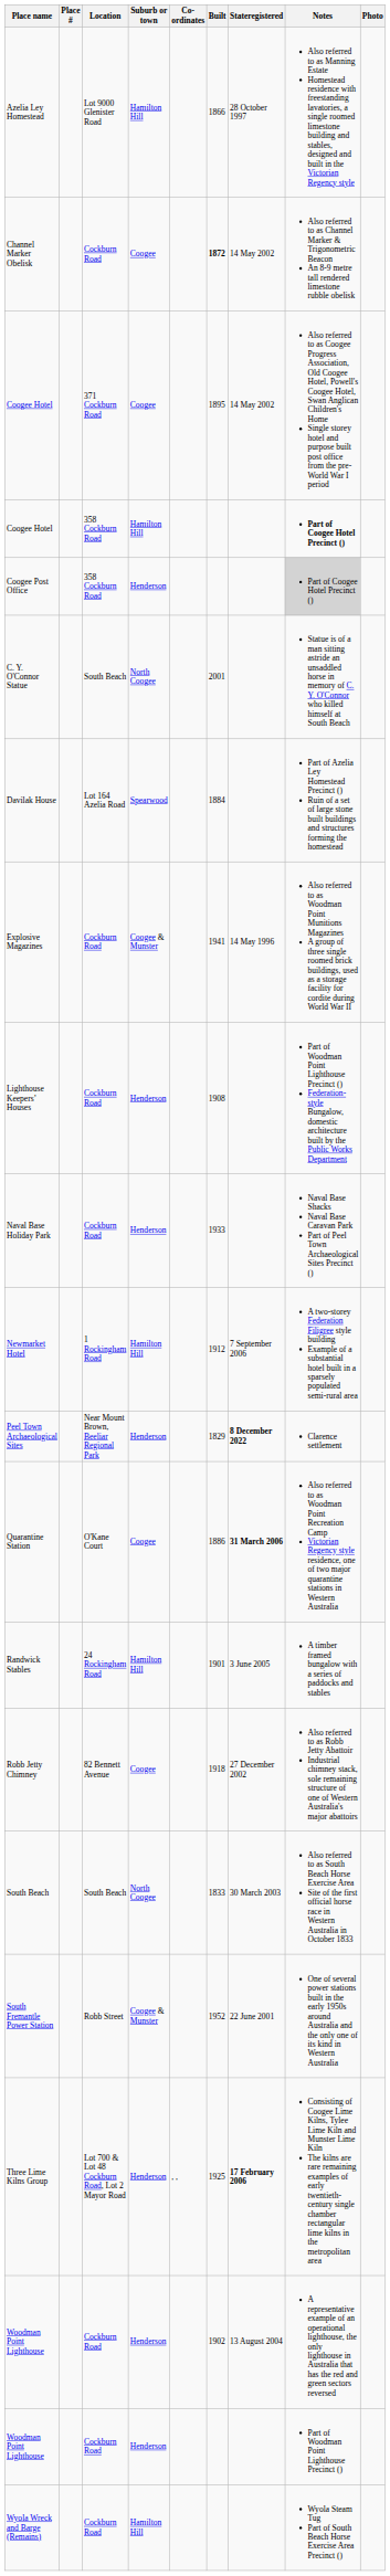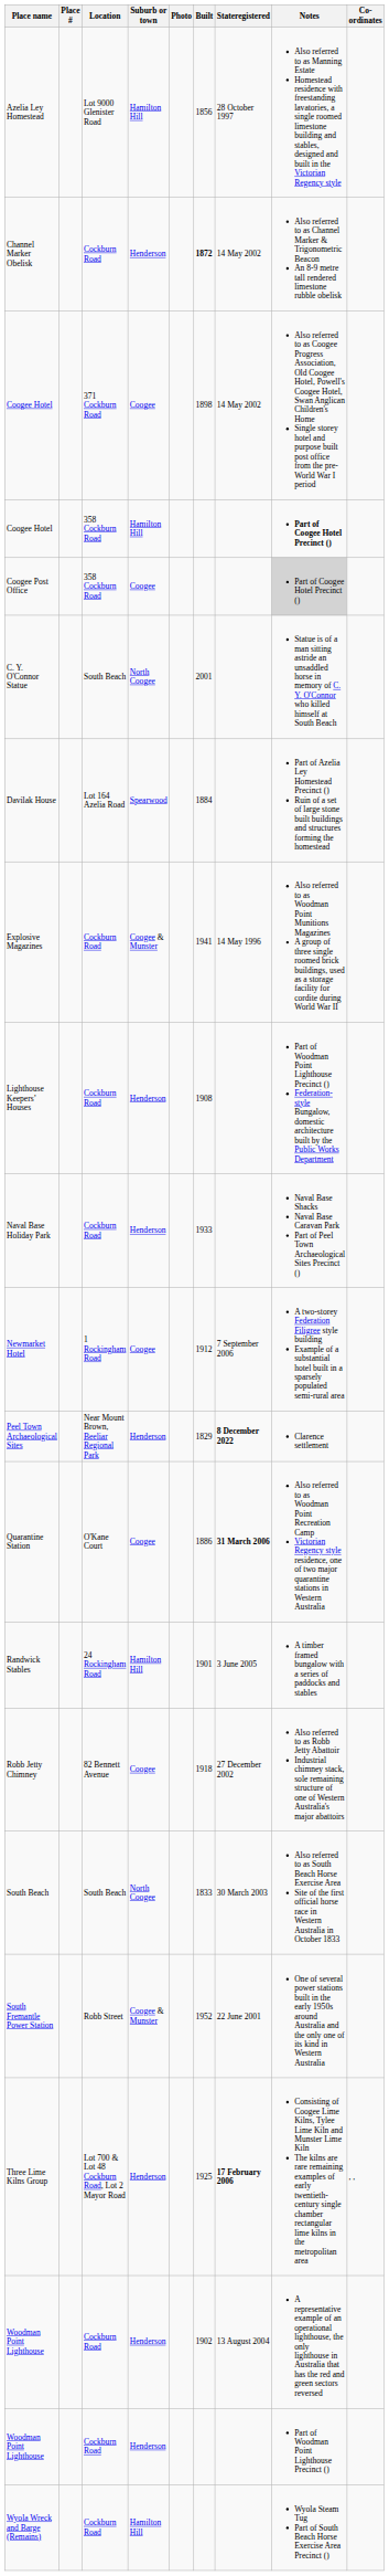columns swapped: Co-ordinates <-> Photo
Azelia Ley Homestead | Built: 1866 -> 1856
Channel Marker Obelisk | Suburb or town: Coogee -> Henderson
Coogee Hotel / 371 Cockburn Road | Built: 1895 -> 1898
Coogee Post Office | Suburb or town: Henderson -> Coogee
Newmarket Hotel | Suburb or town: Hamilton Hill -> Coogee
